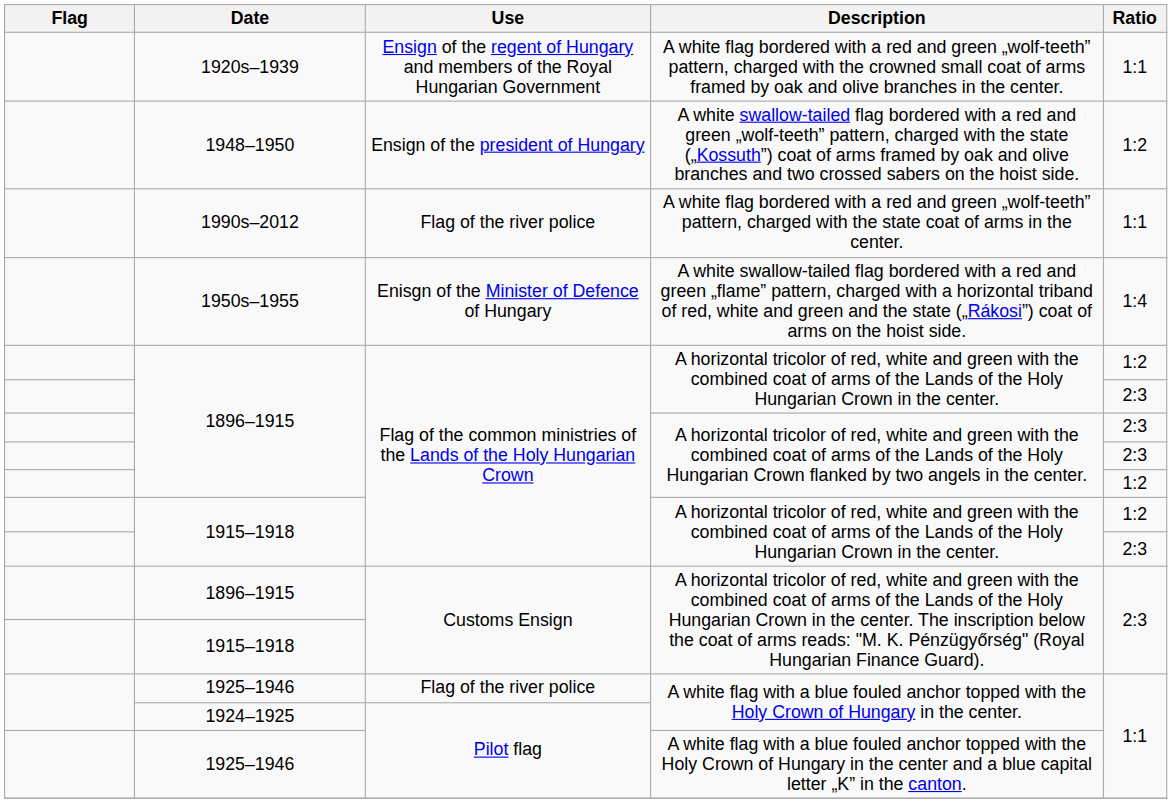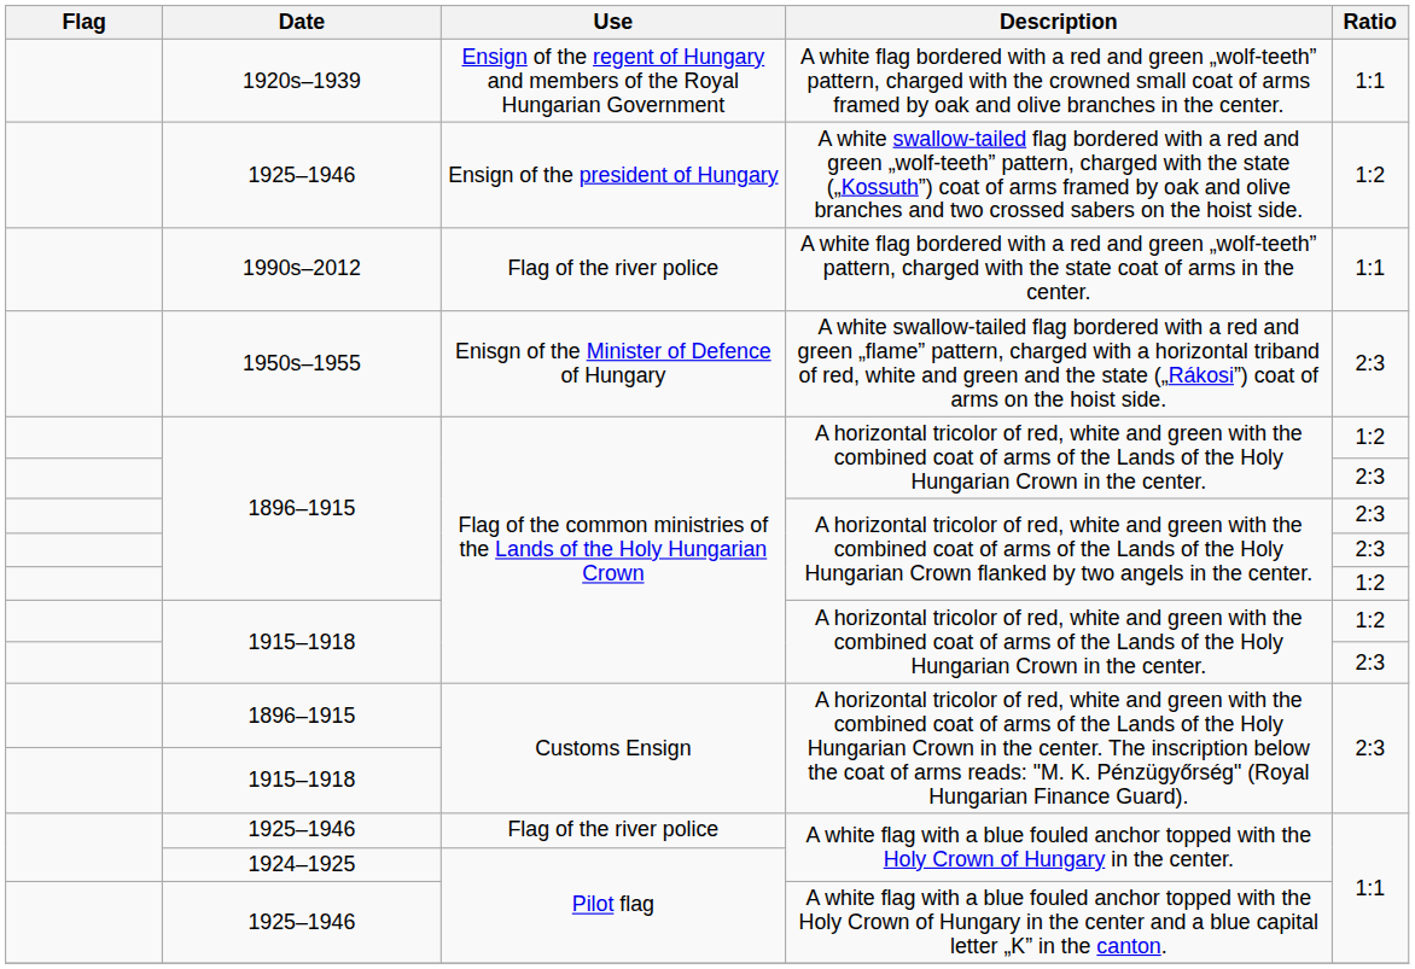row 3 | Date: 1948–1950 -> 1925–1946
row 5 | Ratio: 1:4 -> 2:3
